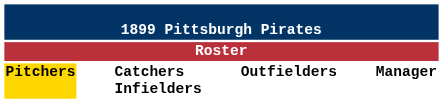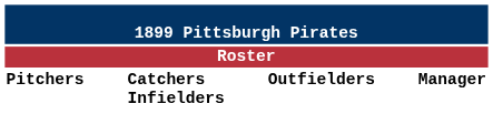Pitchers | column 1: gold background -> no background
